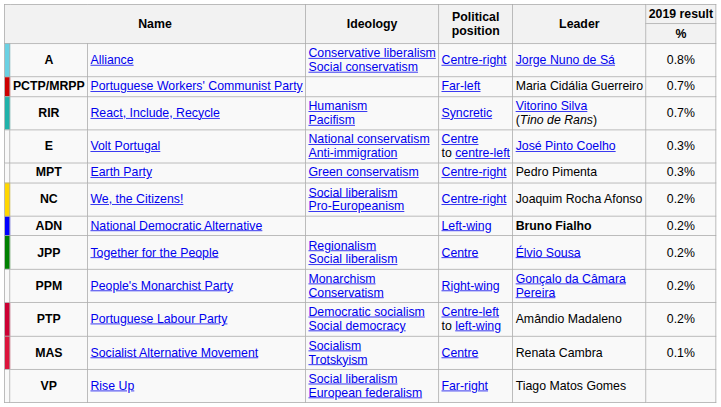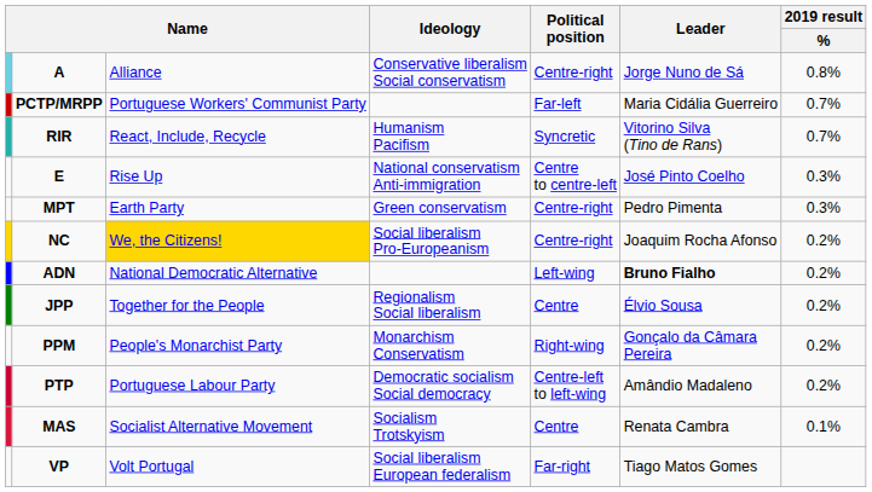E | column 3: Volt Portugal -> Rise Up
NC | column 3: no background -> gold background
VP | column 3: Rise Up -> Volt Portugal
